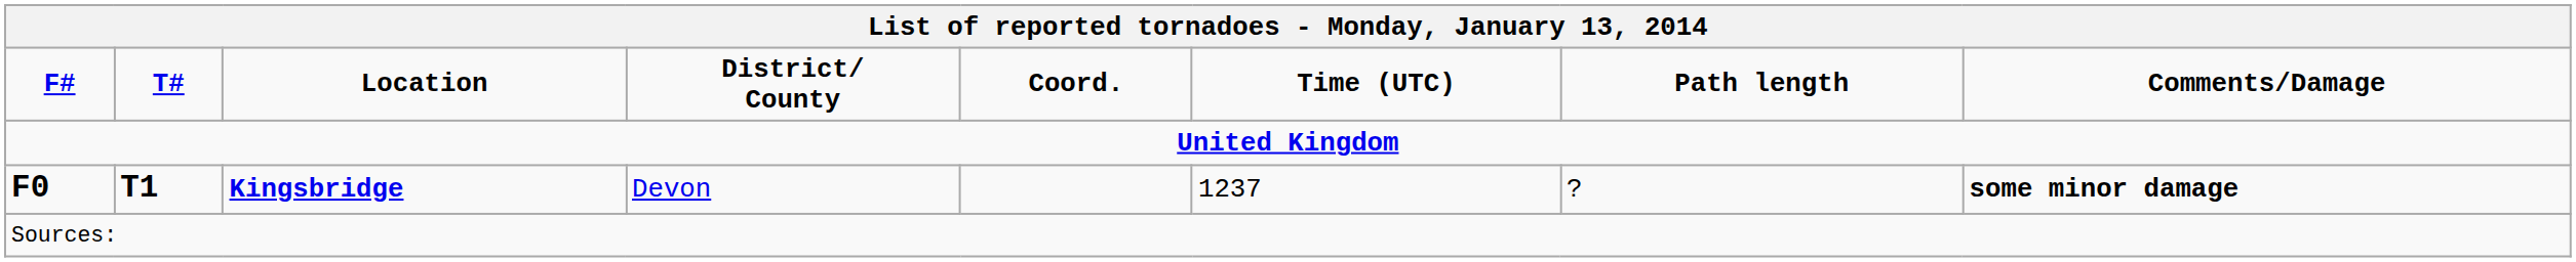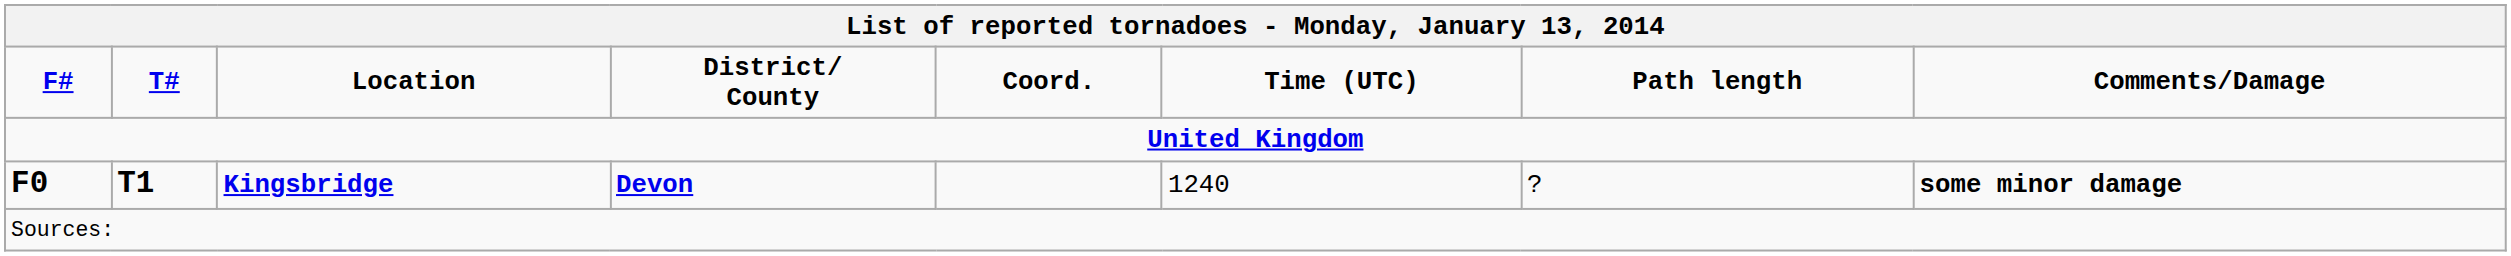F0 | District/ County: normal -> bold
F0 | Time (UTC): 1237 -> 1240
